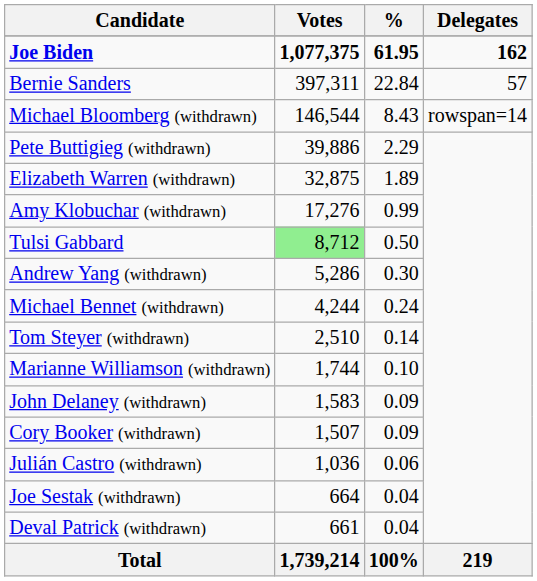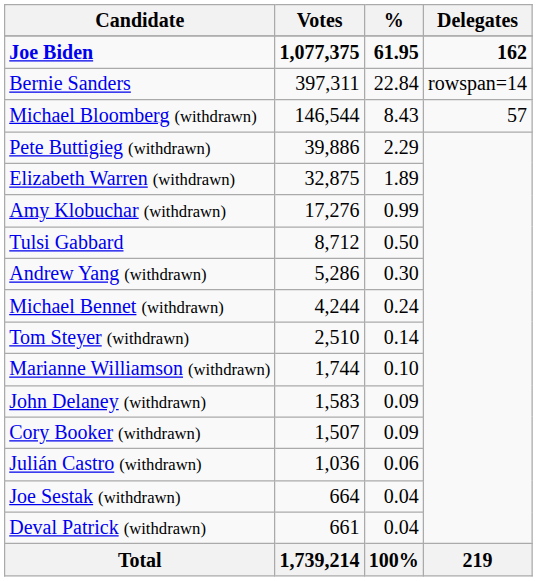Bernie Sanders | Delegates: 57 -> rowspan=14
Michael Bloomberg (withdrawn) | Delegates: rowspan=14 -> 57
Tulsi Gabbard | Votes: lightgreen background -> no background
